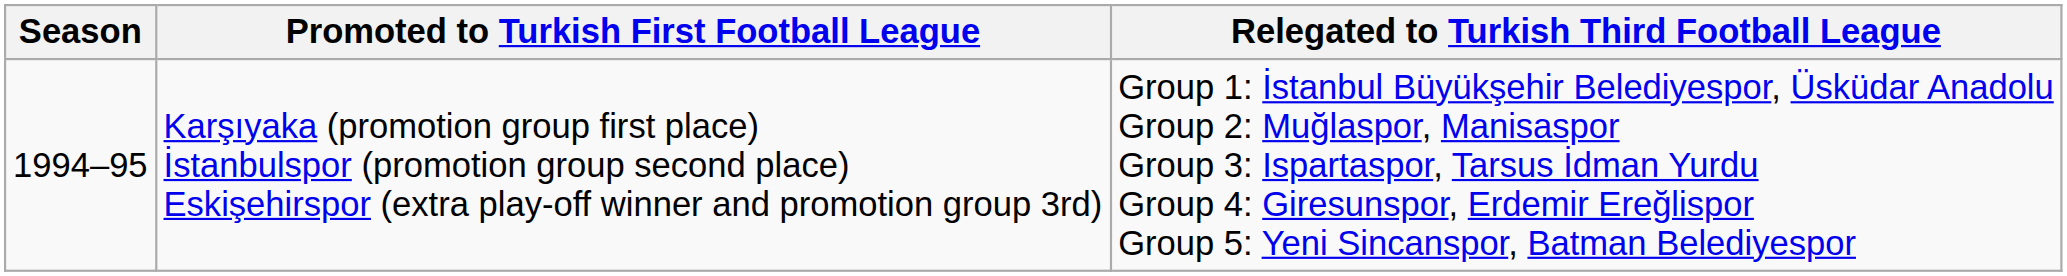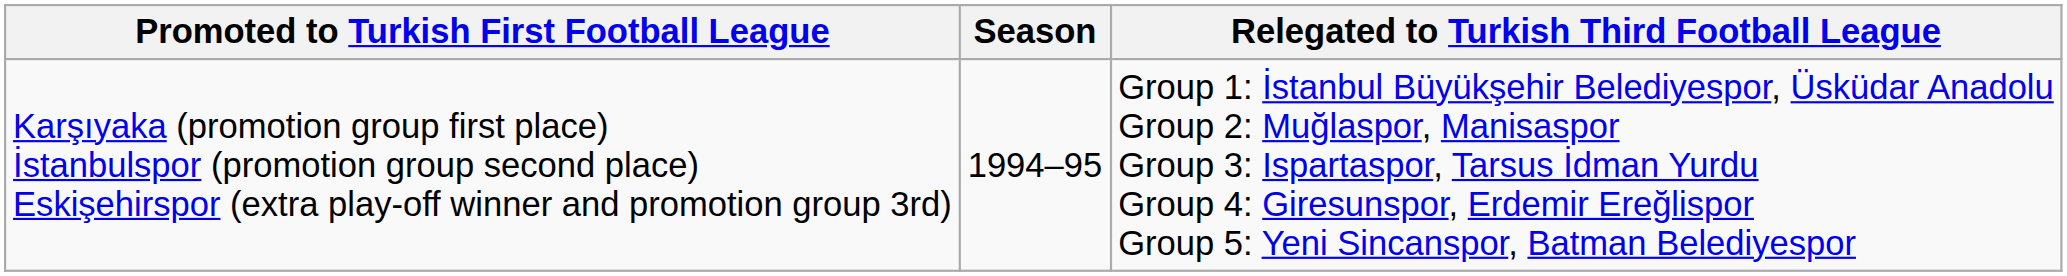columns swapped: Season <-> Promoted to Turkish First Football League
